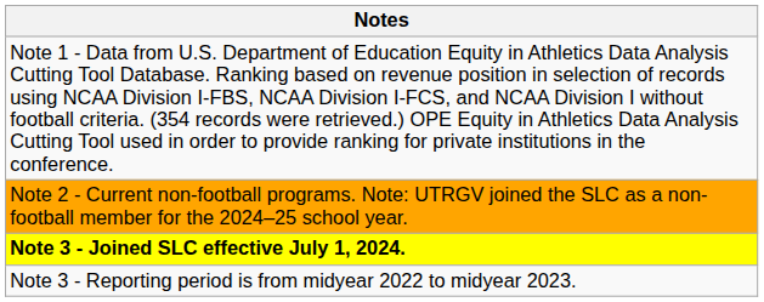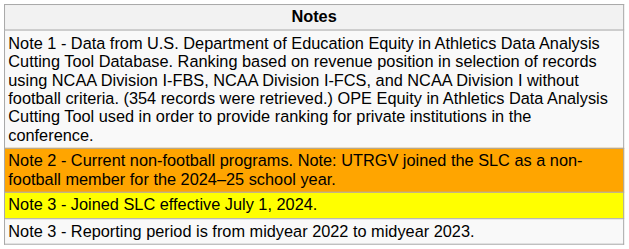row 4 | column 1: bold -> normal
